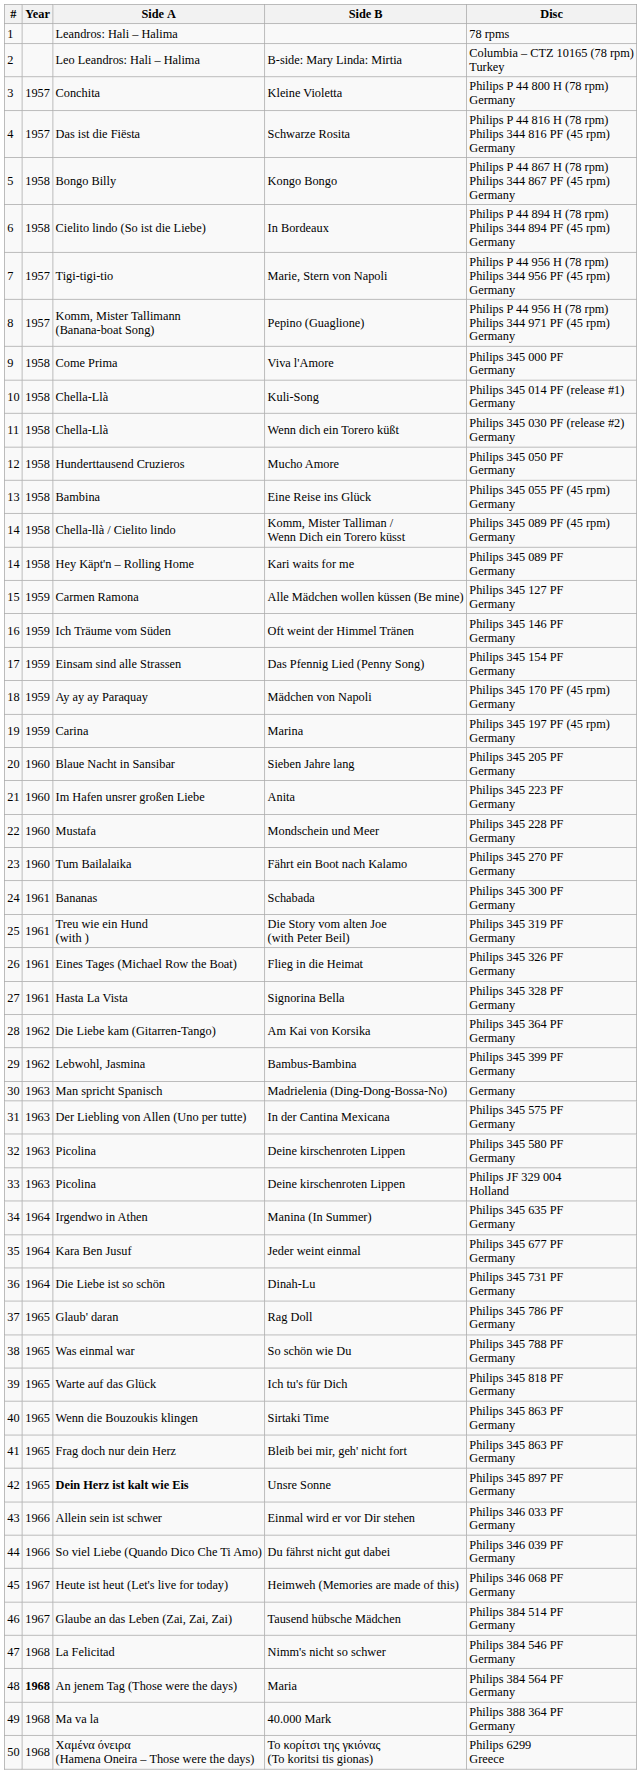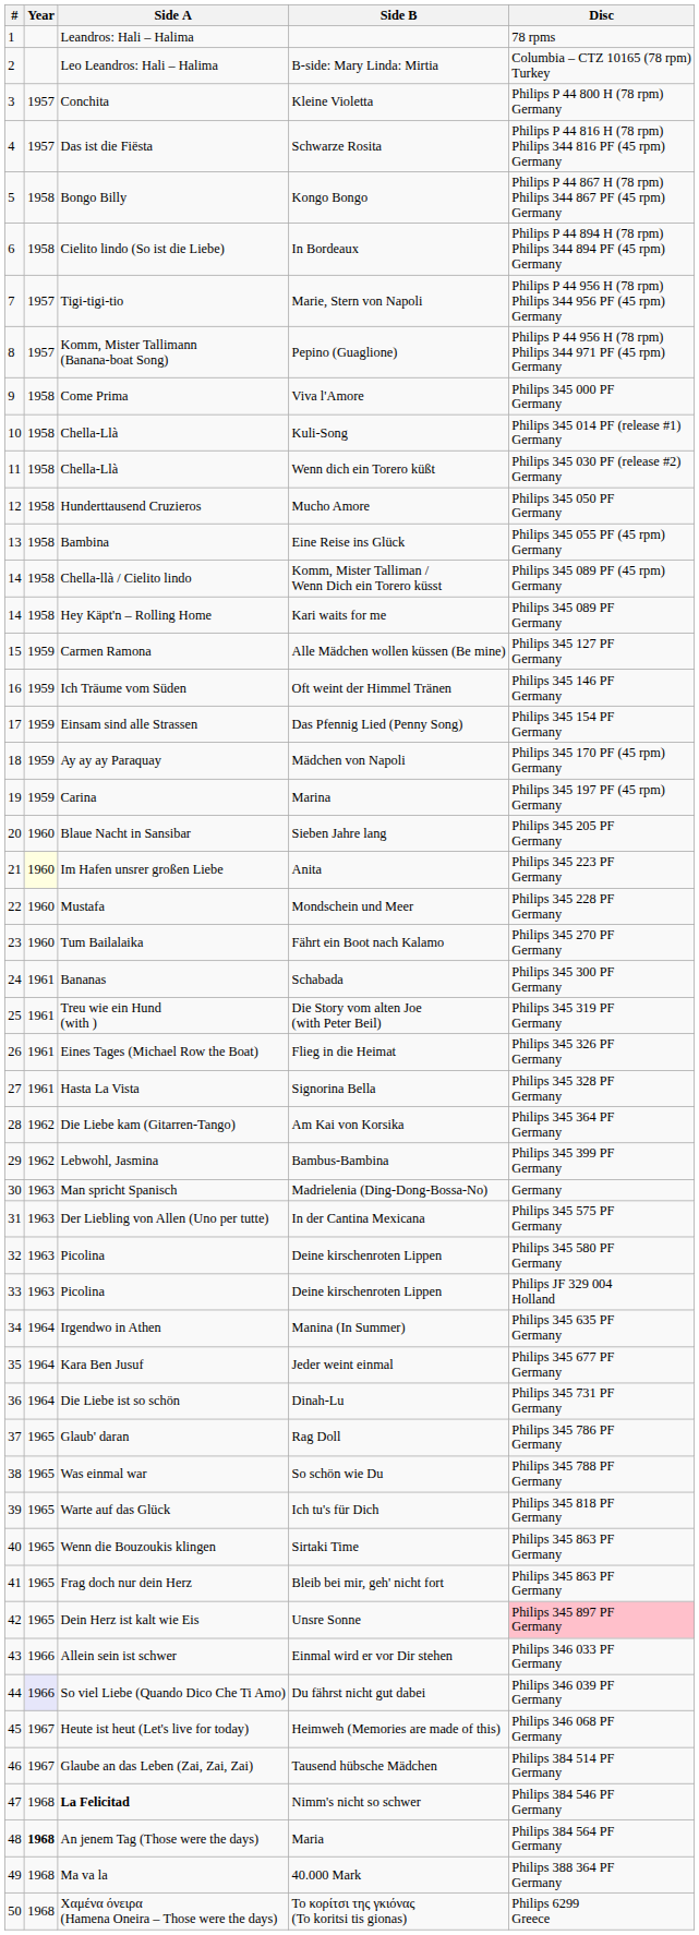Anita | Year: no background -> lightyellow background
Unsre Sonne | Side Α: bold -> normal
Unsre Sonne | Disc: no background -> pink background
Du fährst nicht gut dabei | Year: no background -> lavender background
Nimm's nicht so schwer | Side Α: normal -> bold
